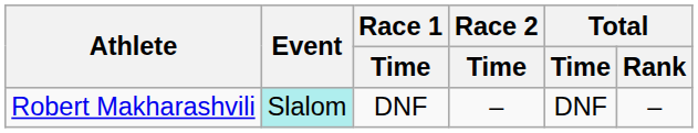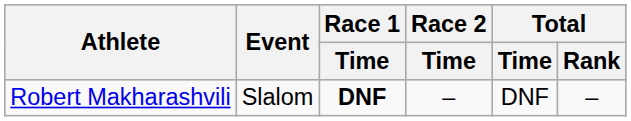Robert Makharashvili | Event: paleturquoise background -> no background
Robert Makharashvili | Race 1 / Time: normal -> bold
